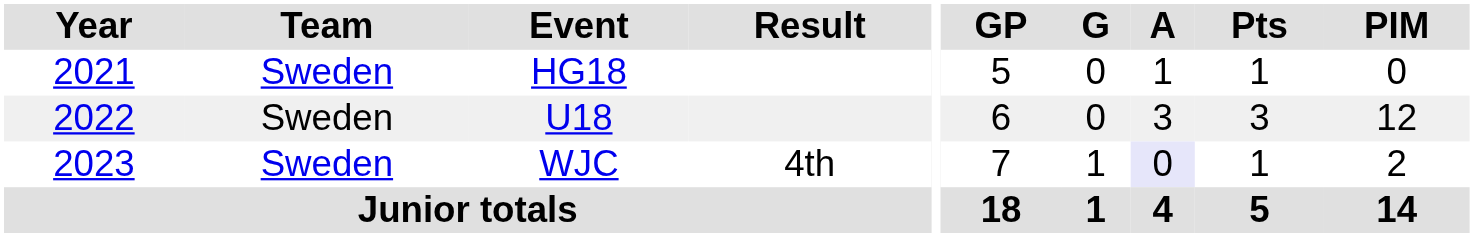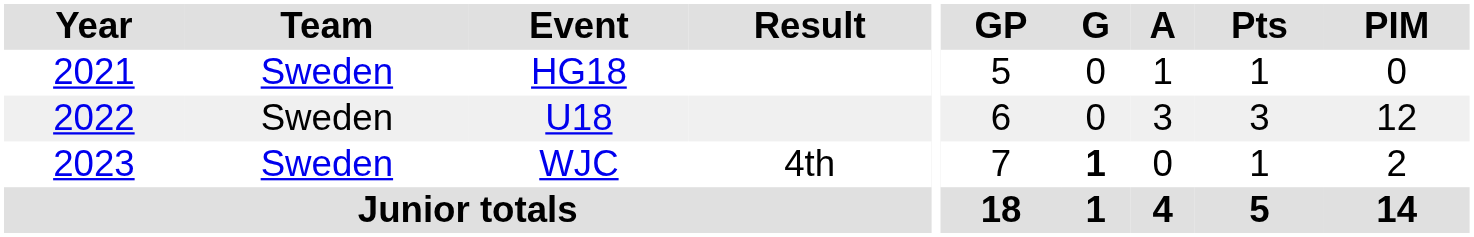WJC | G: normal -> bold
WJC | A: lavender background -> no background
